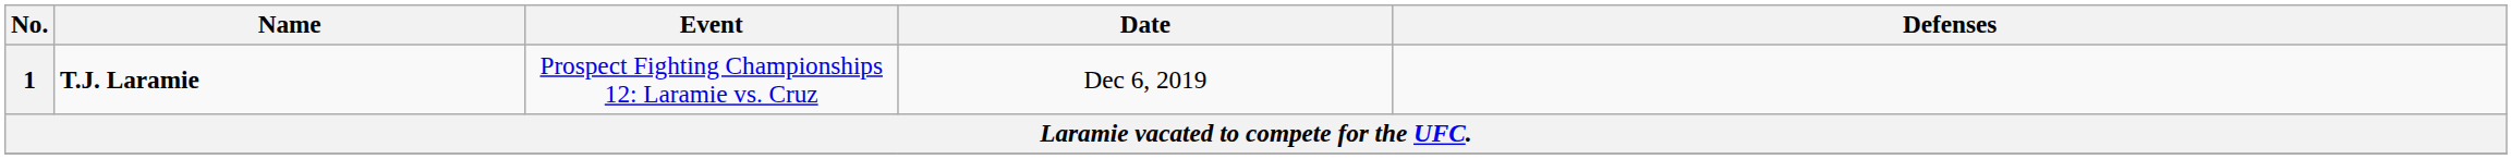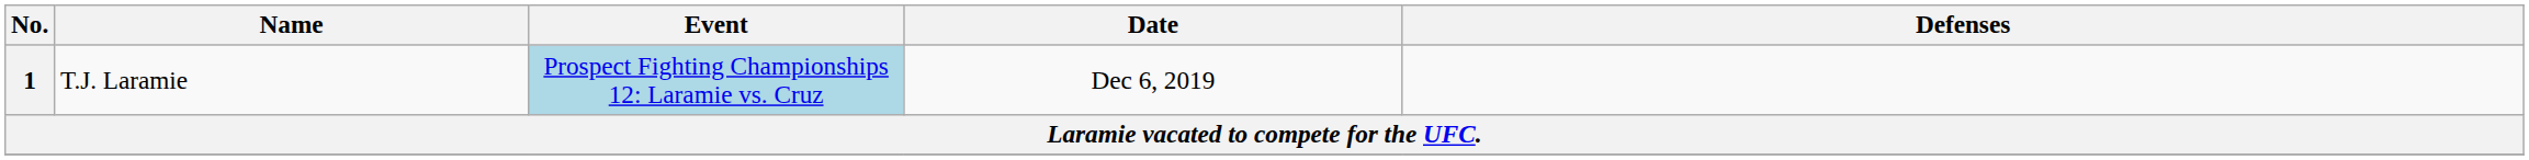1 | Name: bold -> normal
1 | Event: no background -> lightblue background
